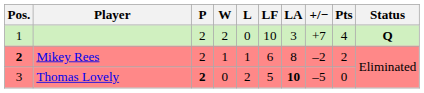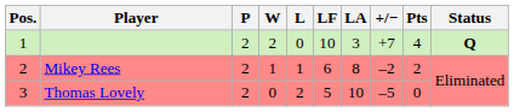Mikey Rees | Pos.: bold -> normal
Thomas Lovely | P: bold -> normal
Thomas Lovely | LA: bold -> normal
